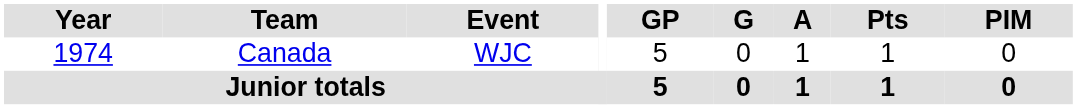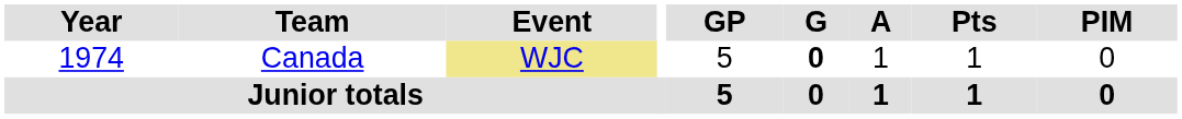Canada | Event: no background -> khaki background
Canada | G: normal -> bold
